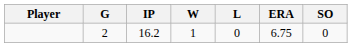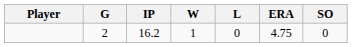row 2 | ERA: 6.75 -> 4.75
